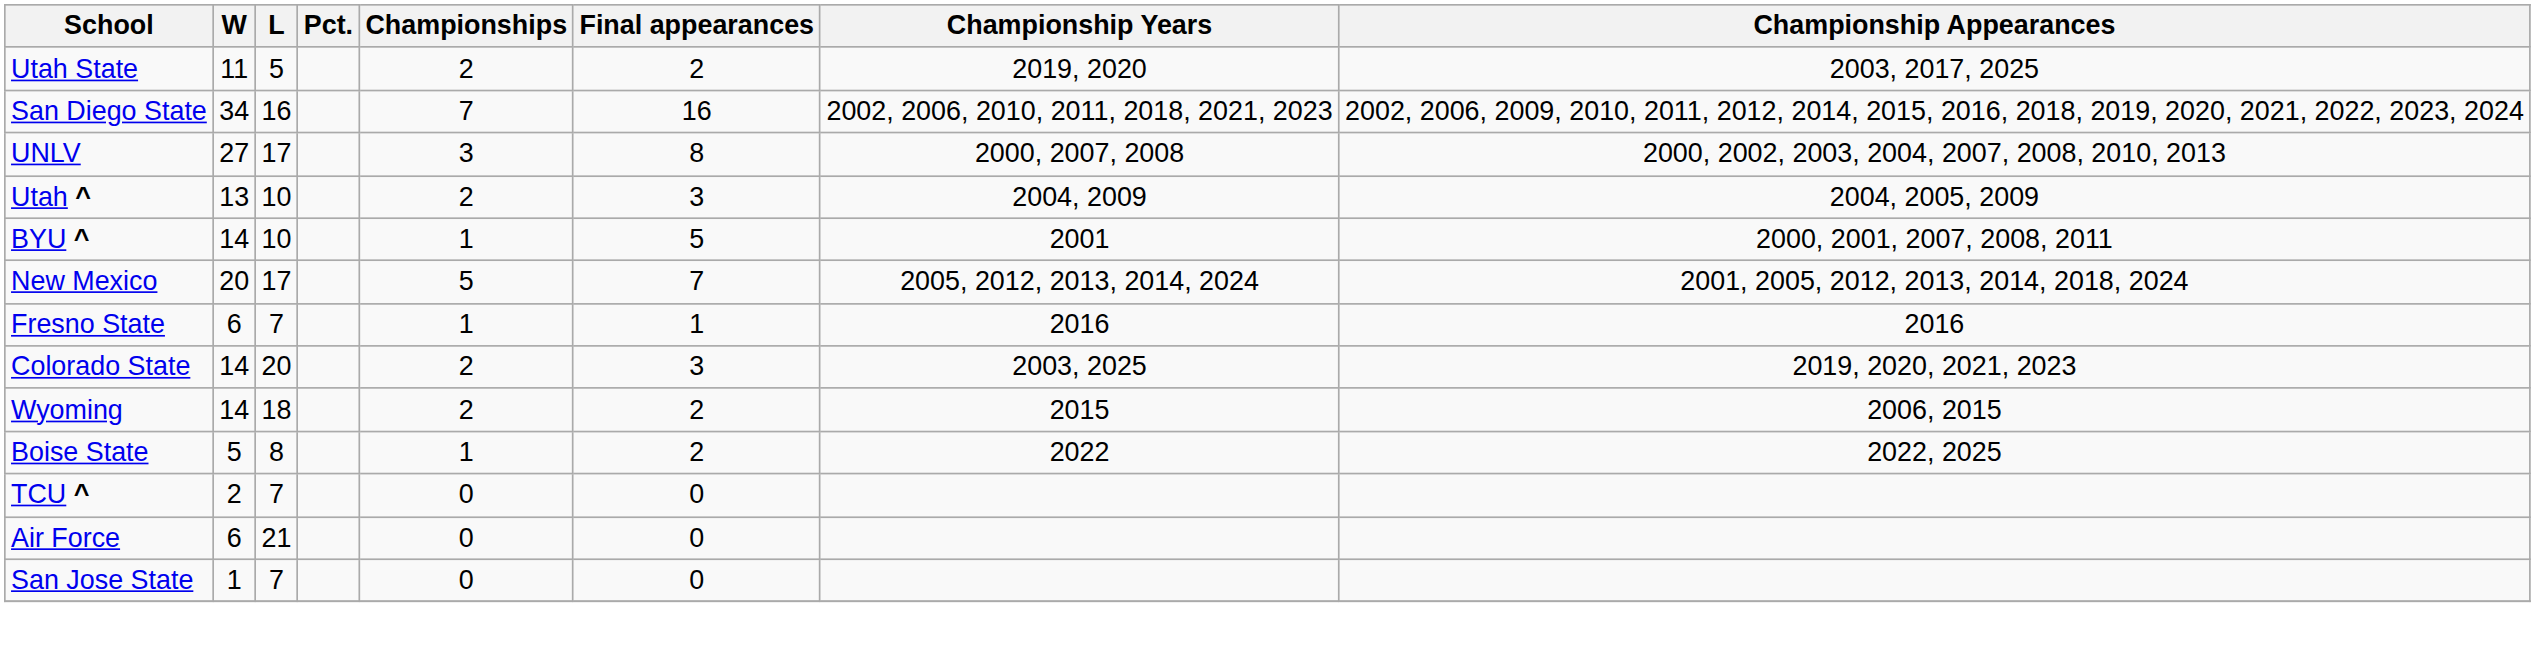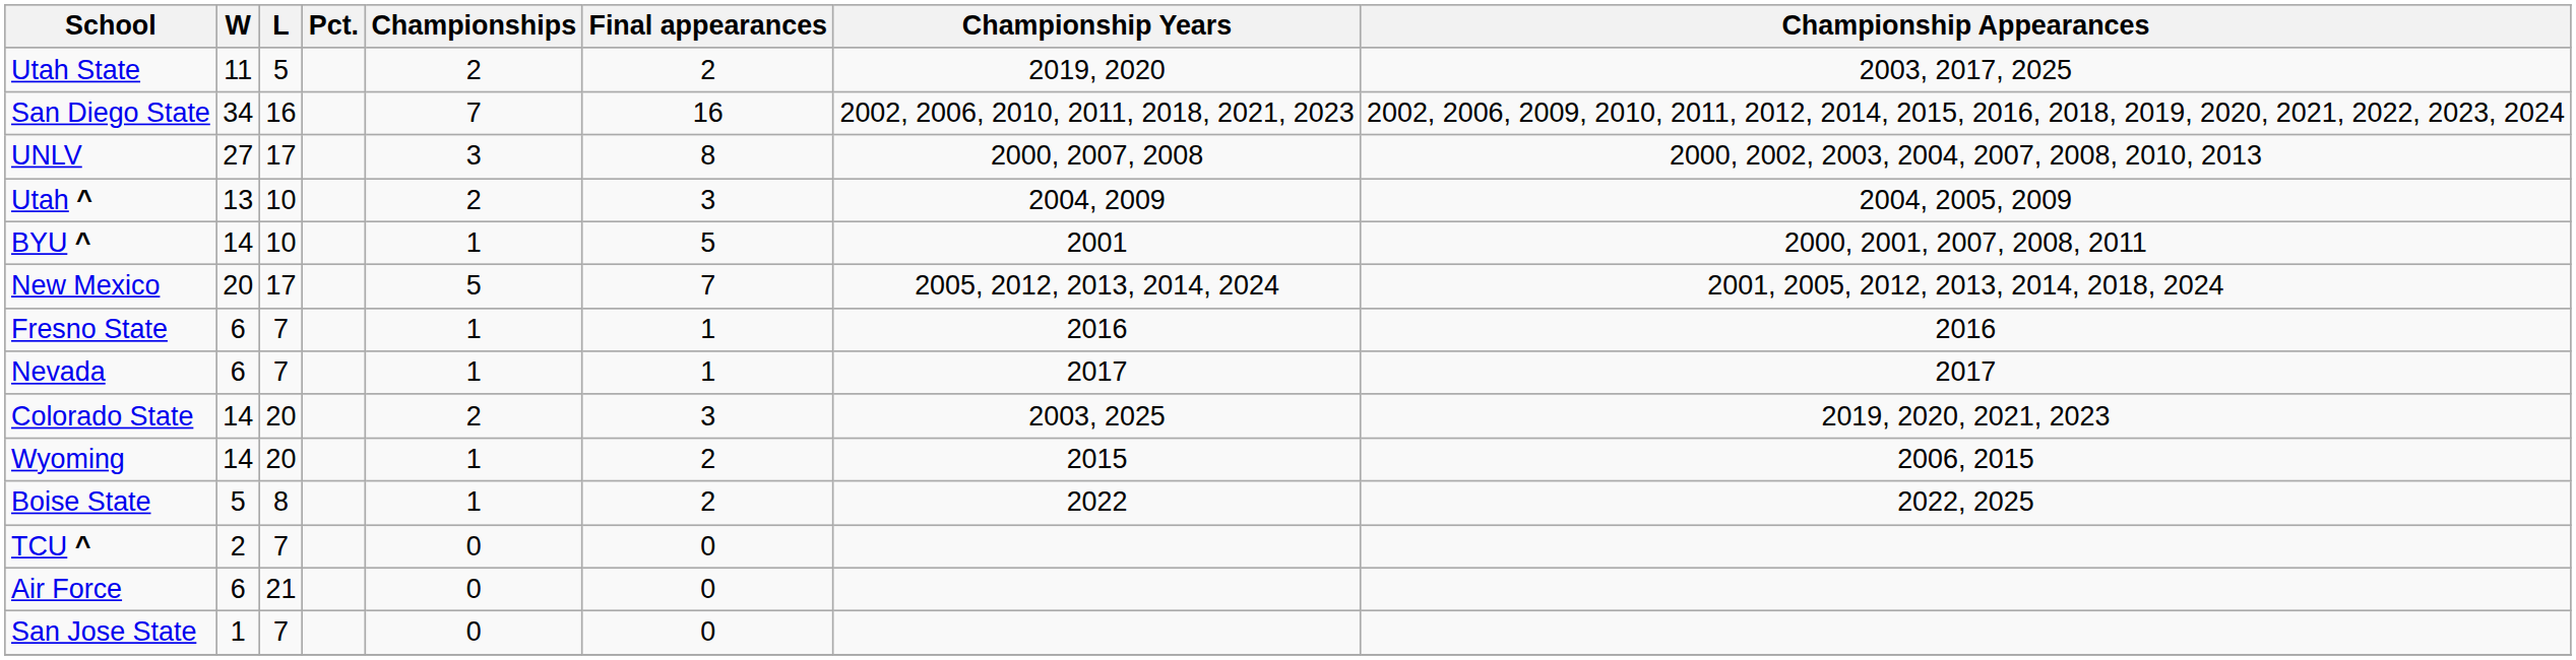+ row: Nevada | 6 | 7 | 1 | 1 | 2017 | 2017
Wyoming | L: 18 -> 20
Wyoming | Championships: 2 -> 1
